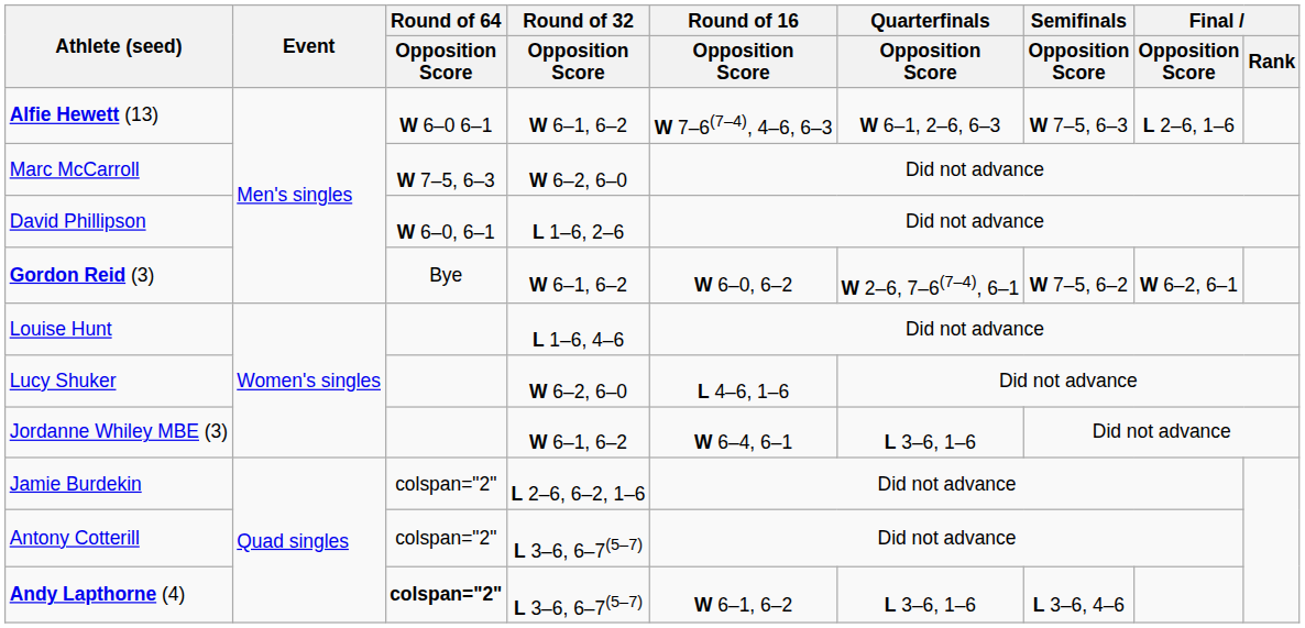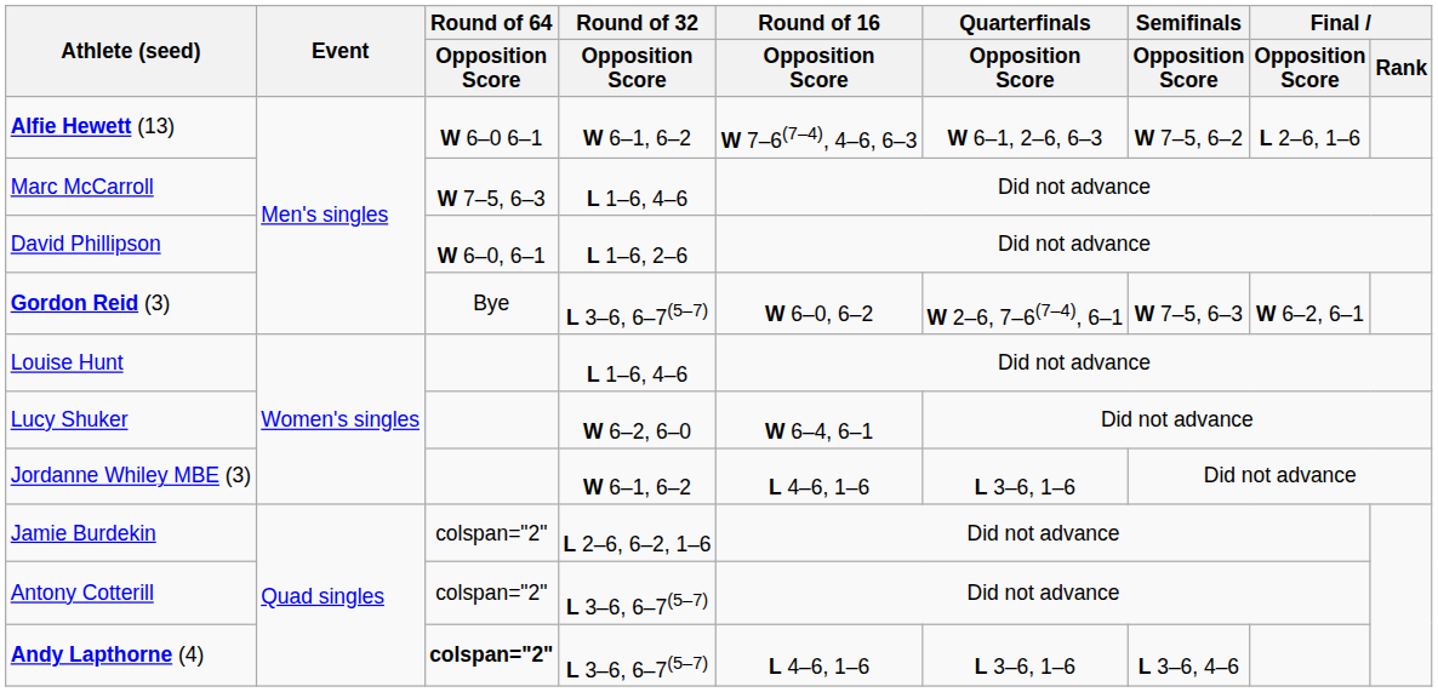Alfie Hewett (13) | Semifinals / Opposition Score: W 7–5, 6–3 -> W 7–5, 6–2
Marc McCarroll | Round of 32 / Opposition Score: W 6–2, 6–0 -> L 1–6, 4–6
Gordon Reid (3) | Round of 32 / Opposition Score: W 6–1, 6–2 -> L 3–6, 6–7(5–7)
Gordon Reid (3) | Semifinals / Opposition Score: W 7–5, 6–2 -> W 7–5, 6–3
Lucy Shuker | Round of 16 / Opposition Score: L 4–6, 1–6 -> W 6–4, 6–1
Jordanne Whiley MBE (3) | Round of 16 / Opposition Score: W 6–4, 6–1 -> L 4–6, 1–6
Andy Lapthorne (4) | Round of 16 / Opposition Score: W 6–1, 6–2 -> L 4–6, 1–6
